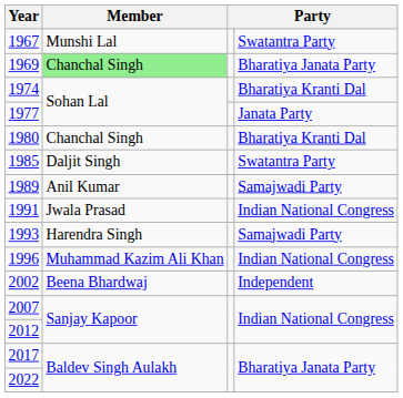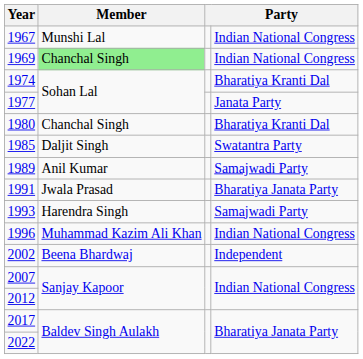1967 | column 4: Swatantra Party -> Indian National Congress
1969 | column 4: Bharatiya Janata Party -> Indian National Congress
1991 | column 4: Indian National Congress -> Bharatiya Janata Party
